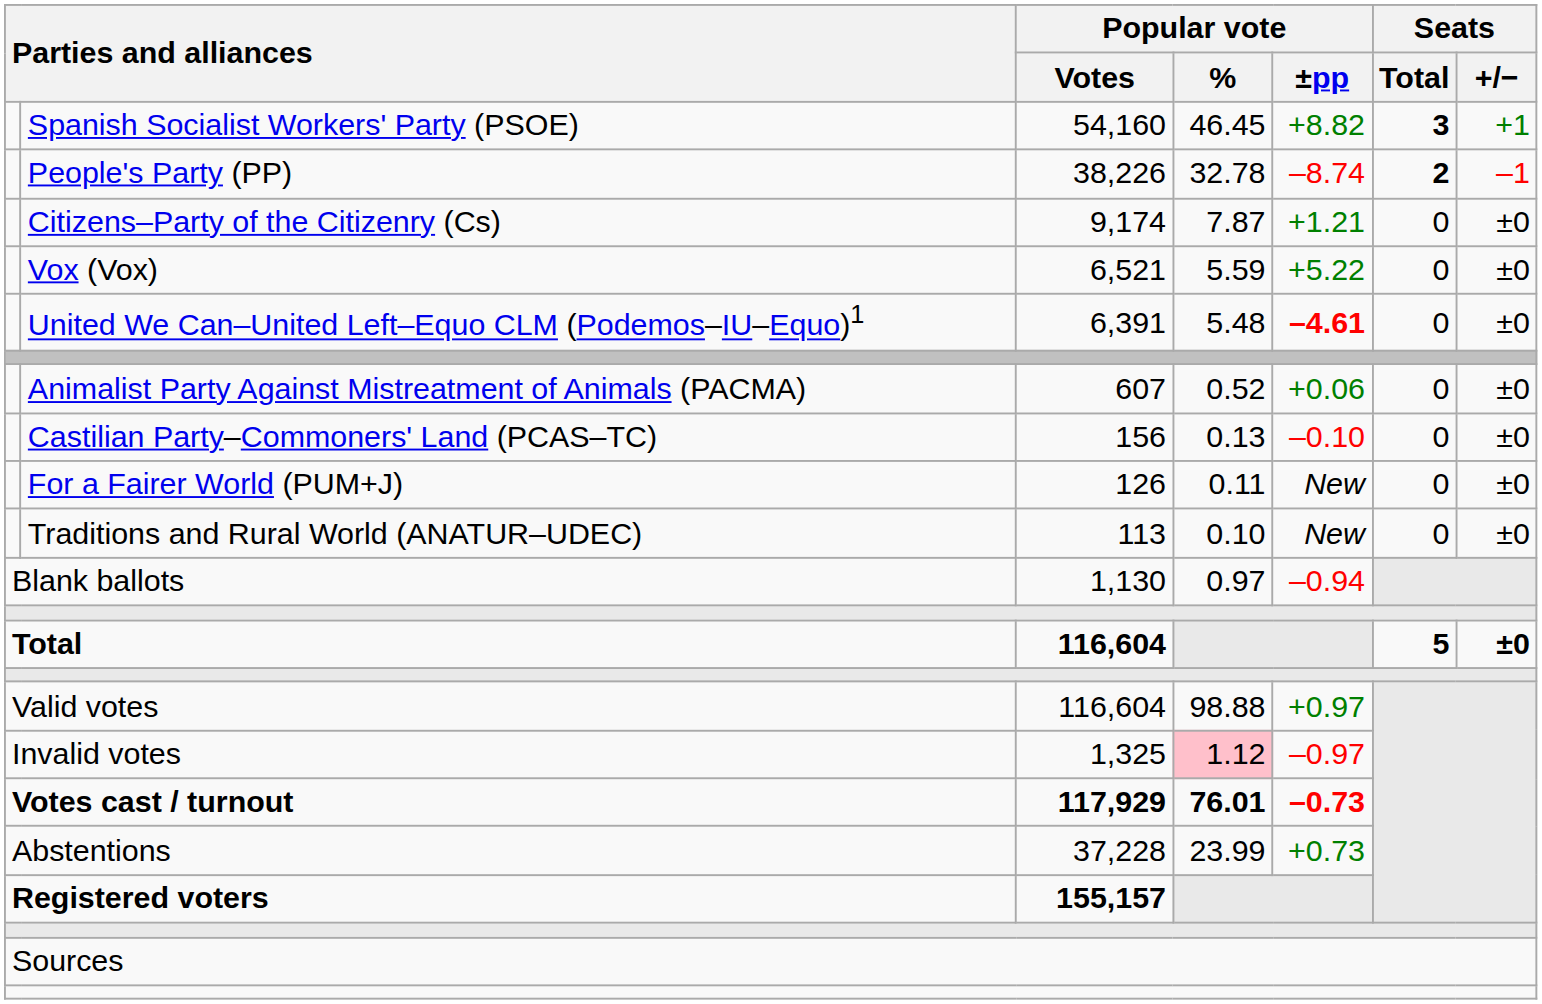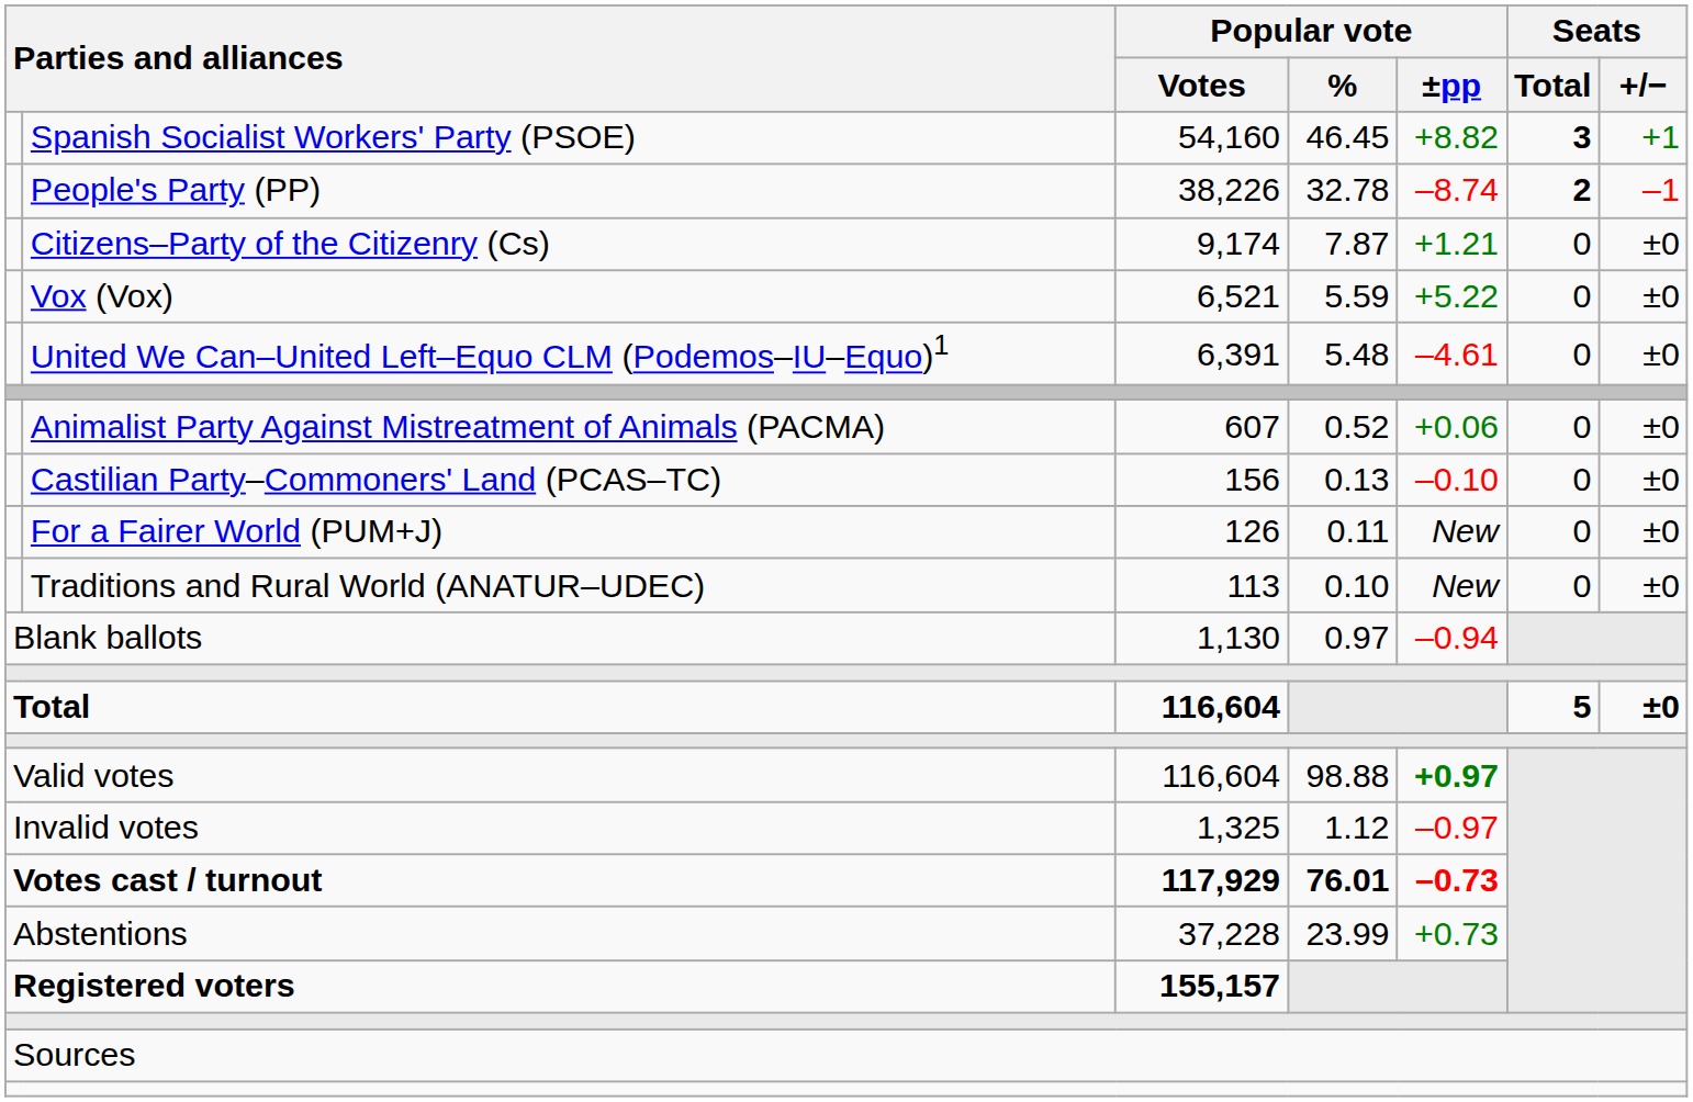United We Can–United Left–Equo CLM (Podemos–IU–Equo)1 | Popular vote / ±pp: bold -> normal
Valid votes | Popular vote / ±pp: normal -> bold
Invalid votes | Popular vote / %: pink background -> no background
